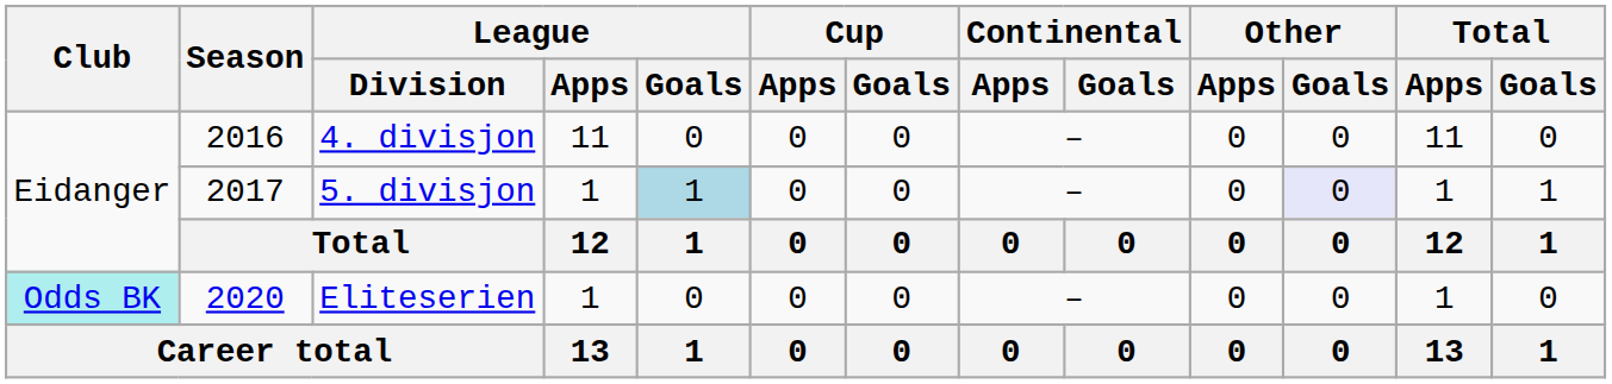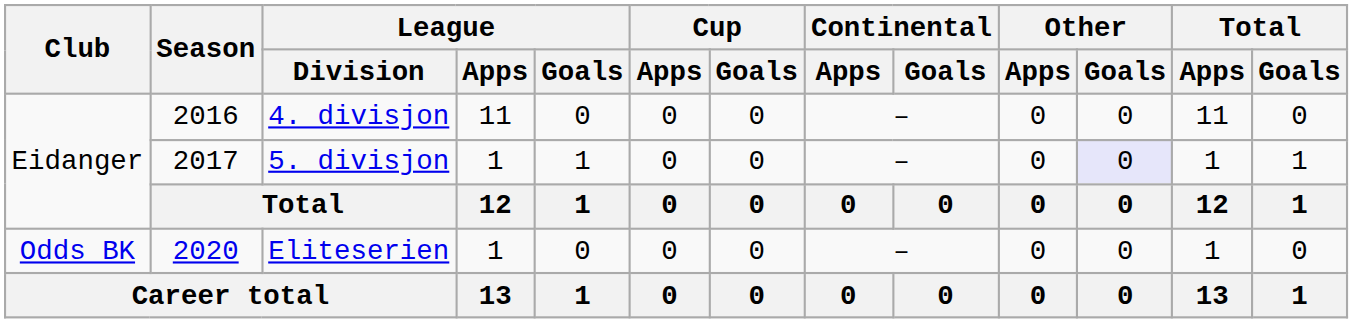5. divisjon | League / Goals: lightblue background -> no background
Eliteserien | Club: paleturquoise background -> no background
